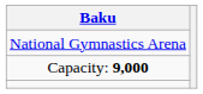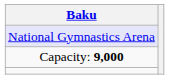National Gymnastics Arena | Baku: no background -> lavender background
